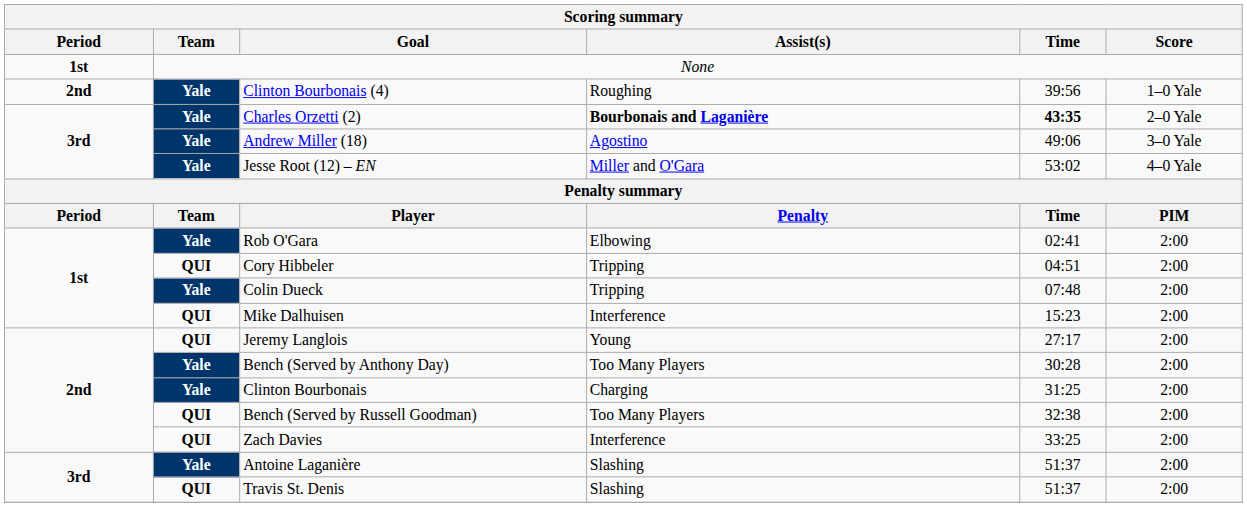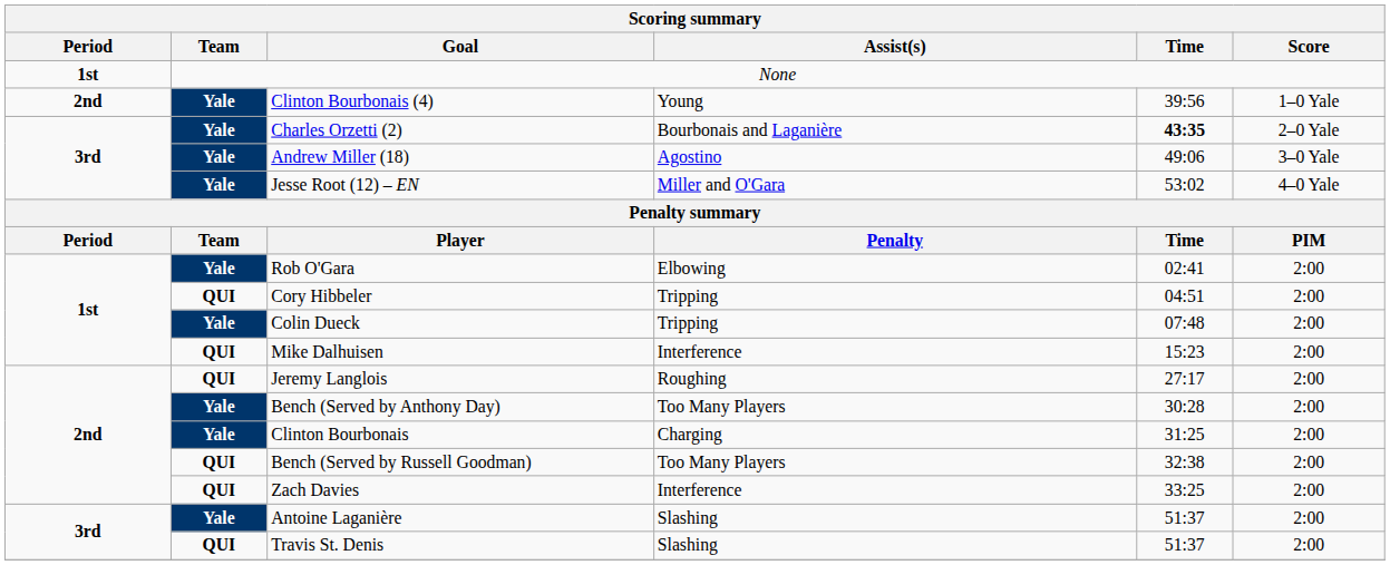Clinton Bourbonais (4) | Assist(s): Roughing -> Young
Charles Orzetti (2) | Assist(s): bold -> normal
Jeremy Langlois | Assist(s): Young -> Roughing
